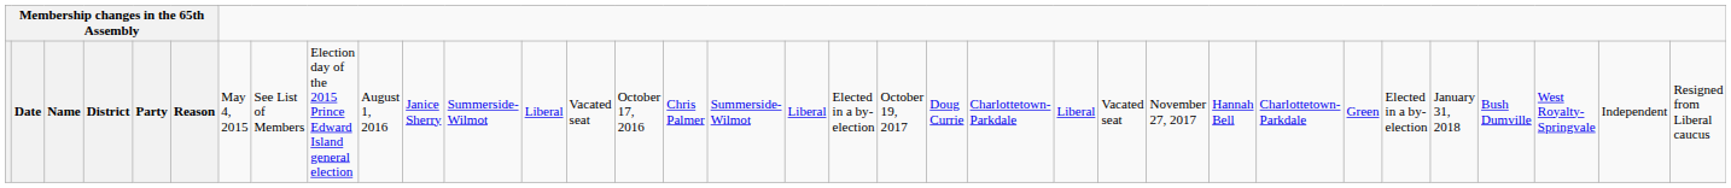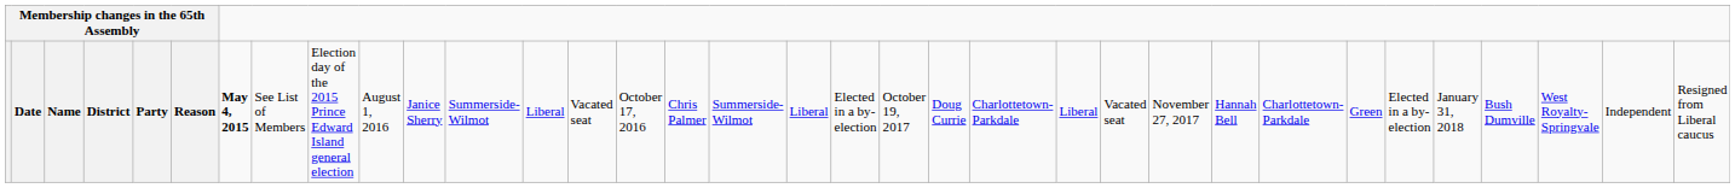Date | column 7: normal -> bold
